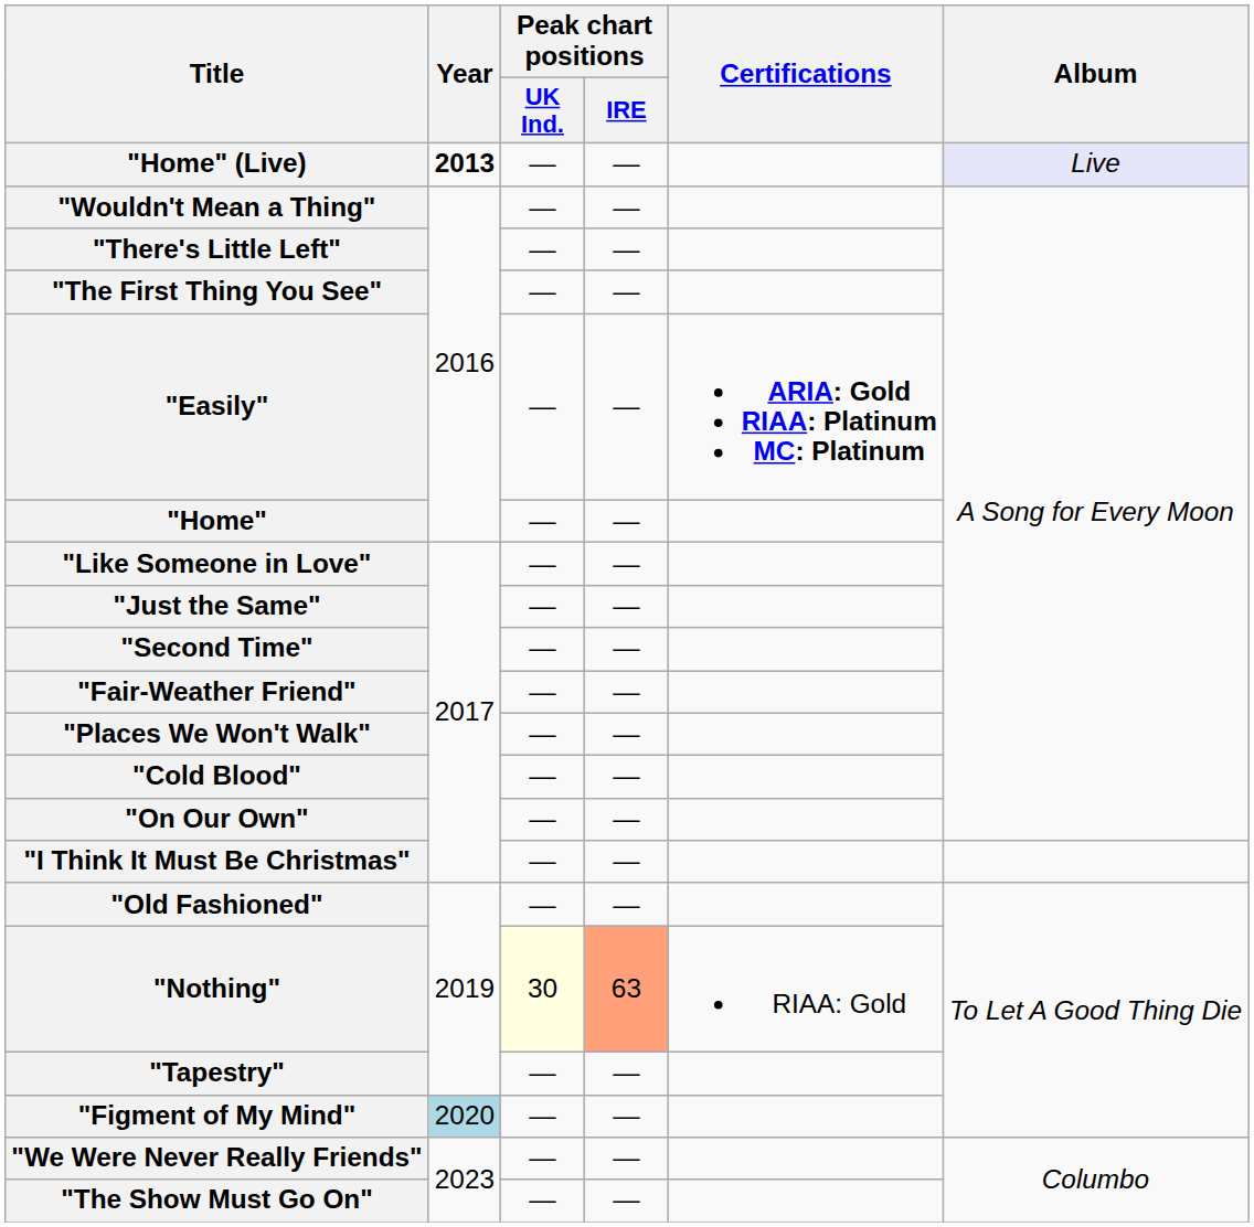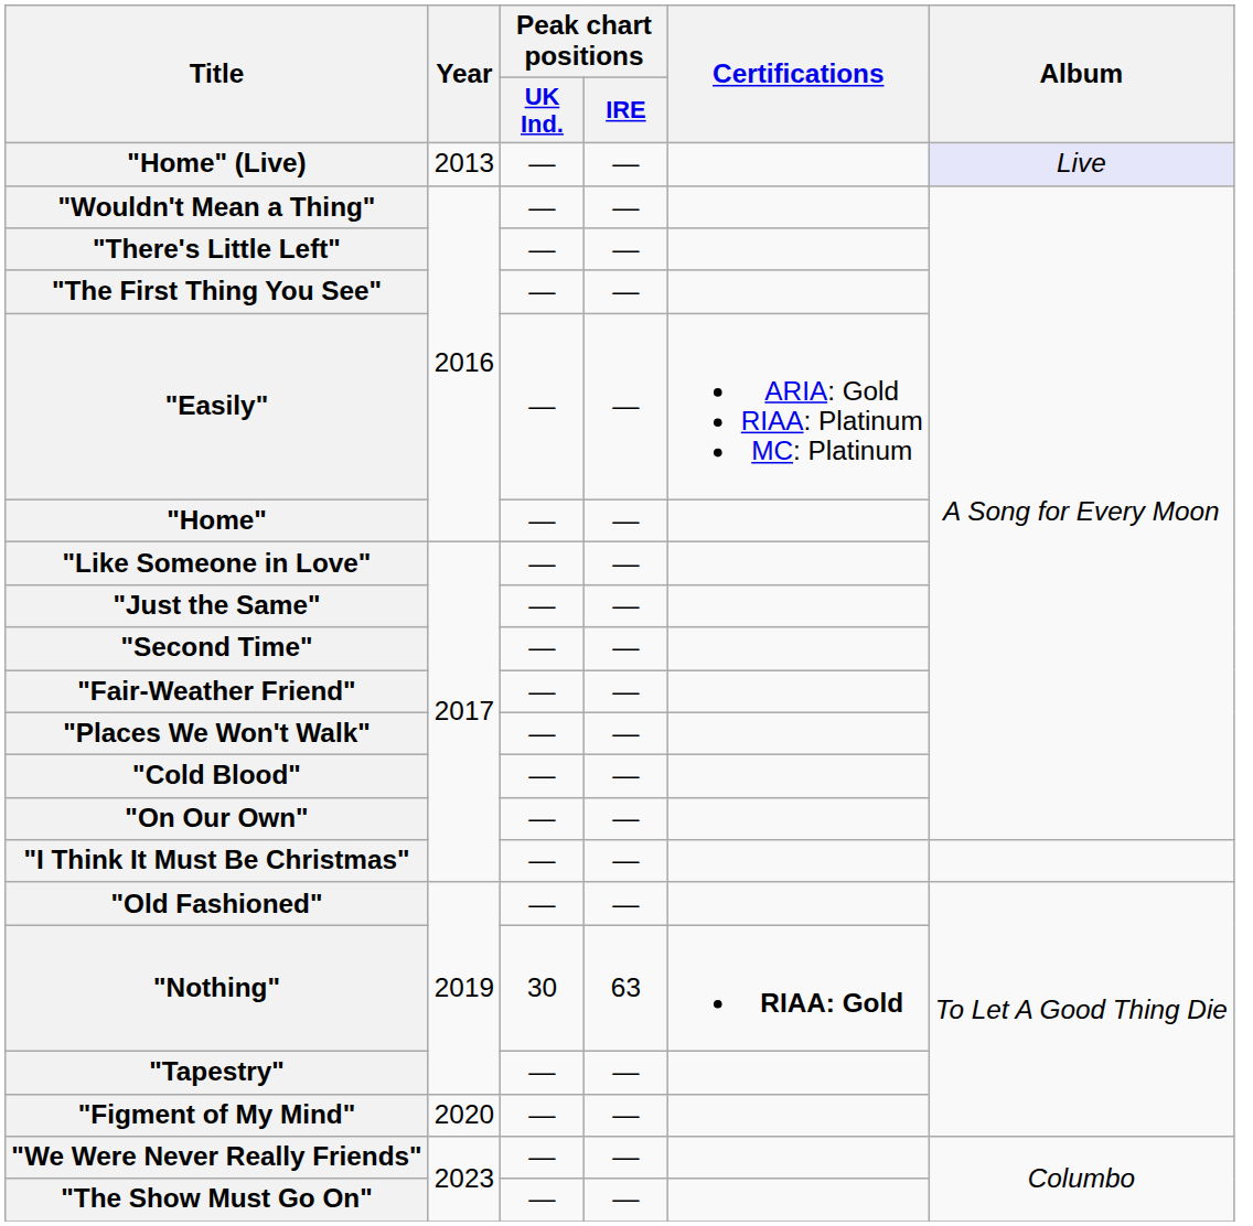"Home" (Live) | Year: bold -> normal
"Easily" | Certifications: bold -> normal
"Nothing" | Peak chart positions / UK Ind.: lightyellow background -> no background
"Nothing" | Peak chart positions / IRE: lightsalmon background -> no background
"Nothing" | Certifications: normal -> bold
"Figment of My Mind" | Year: lightblue background -> no background
